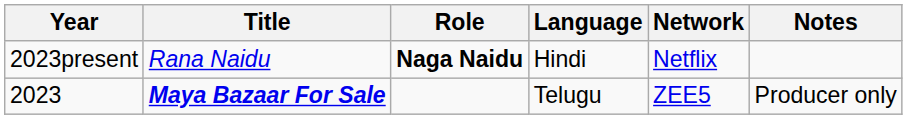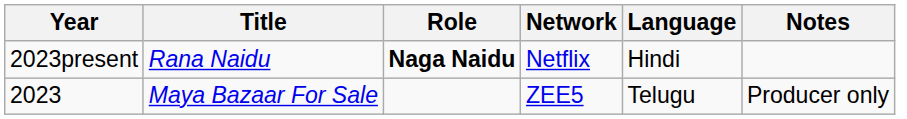columns swapped: Network <-> Language
2023 | Title: bold -> normal
